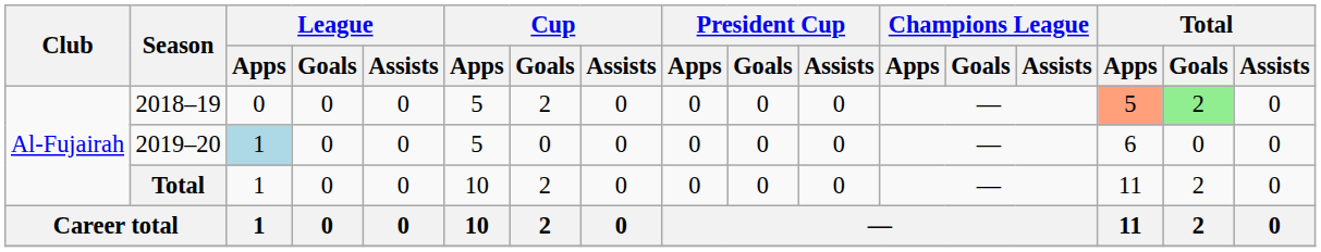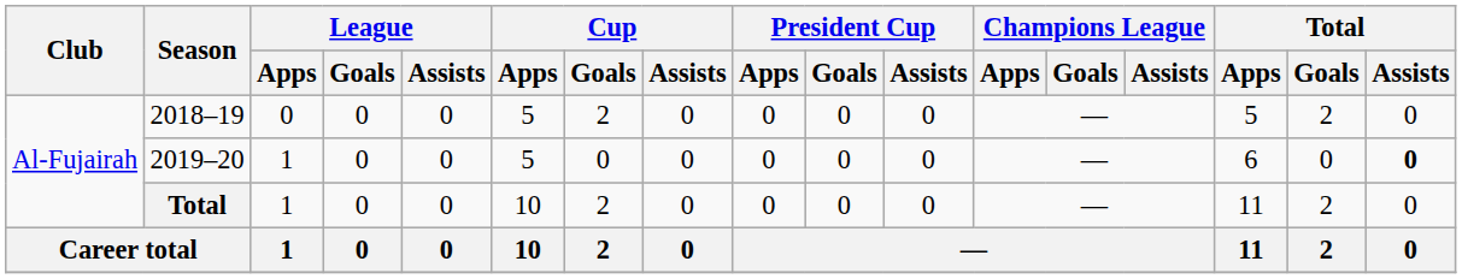2018–19 | Total / Apps: lightsalmon background -> no background
2018–19 | Total / Goals: lightgreen background -> no background
2019–20 | League / Apps: lightblue background -> no background
2019–20 | Total / Assists: normal -> bold
